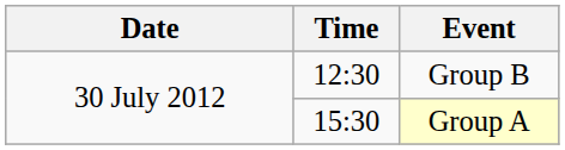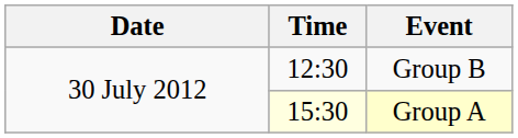Group A | Time: no background -> lightyellow background
